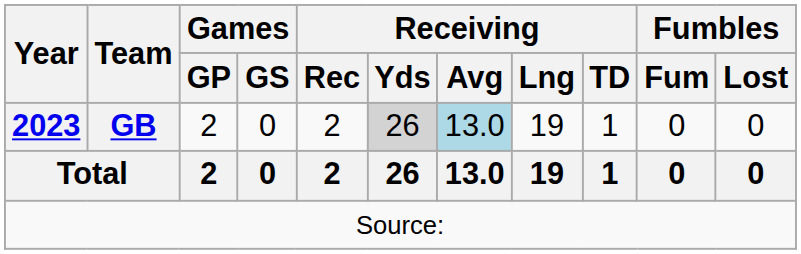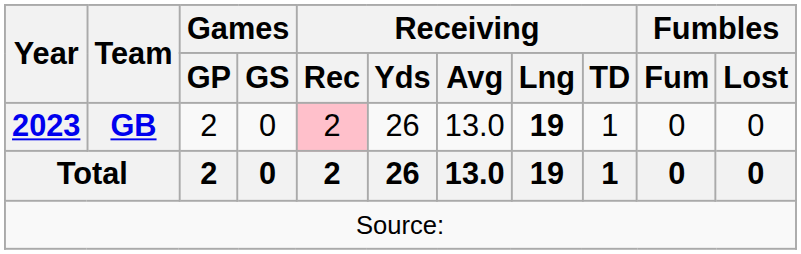2023 | Receiving / Rec: no background -> pink background
2023 | Receiving / Yds: lightgrey background -> no background
2023 | Receiving / Avg: lightblue background -> no background
2023 | Receiving / Lng: normal -> bold
